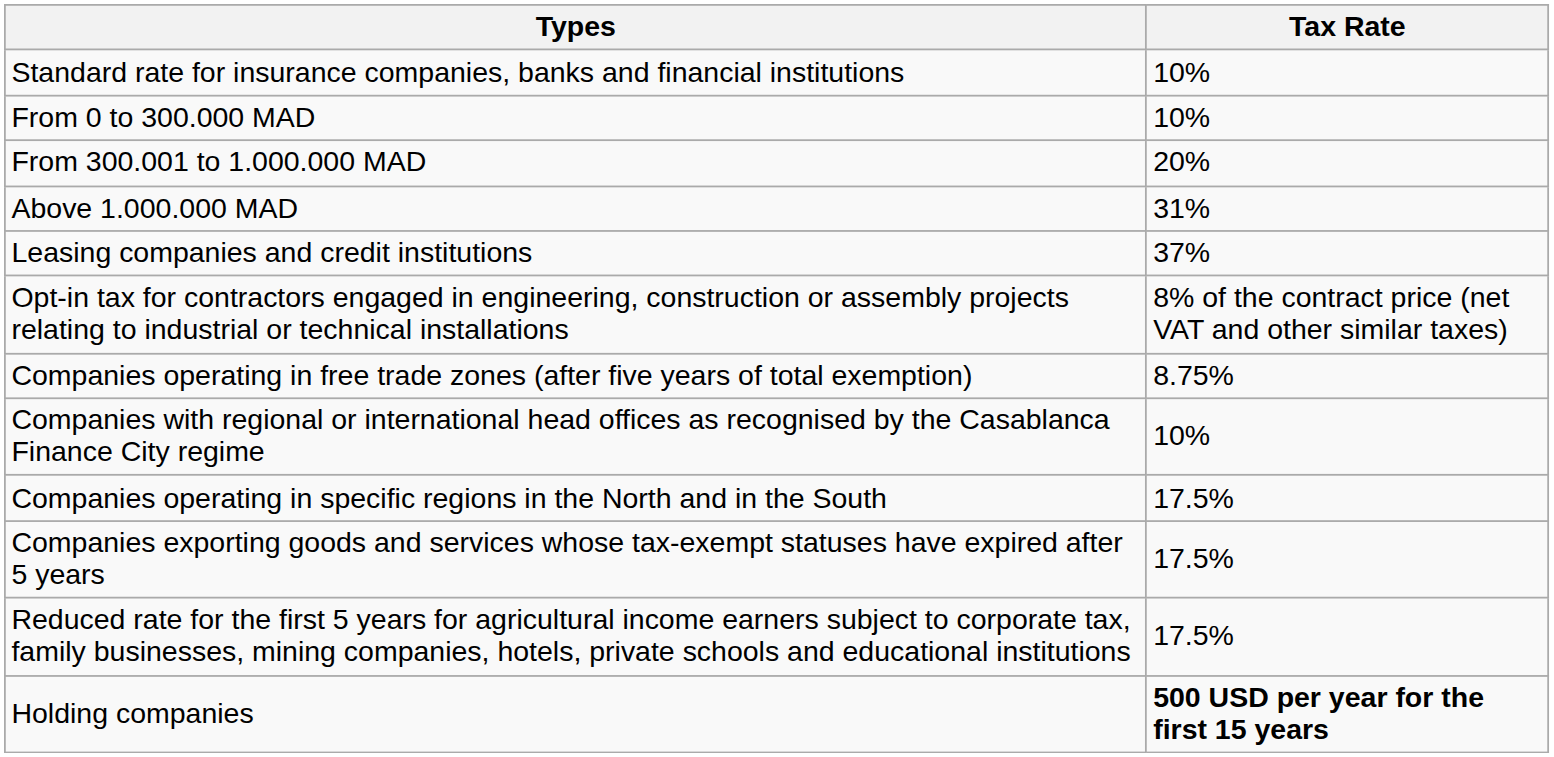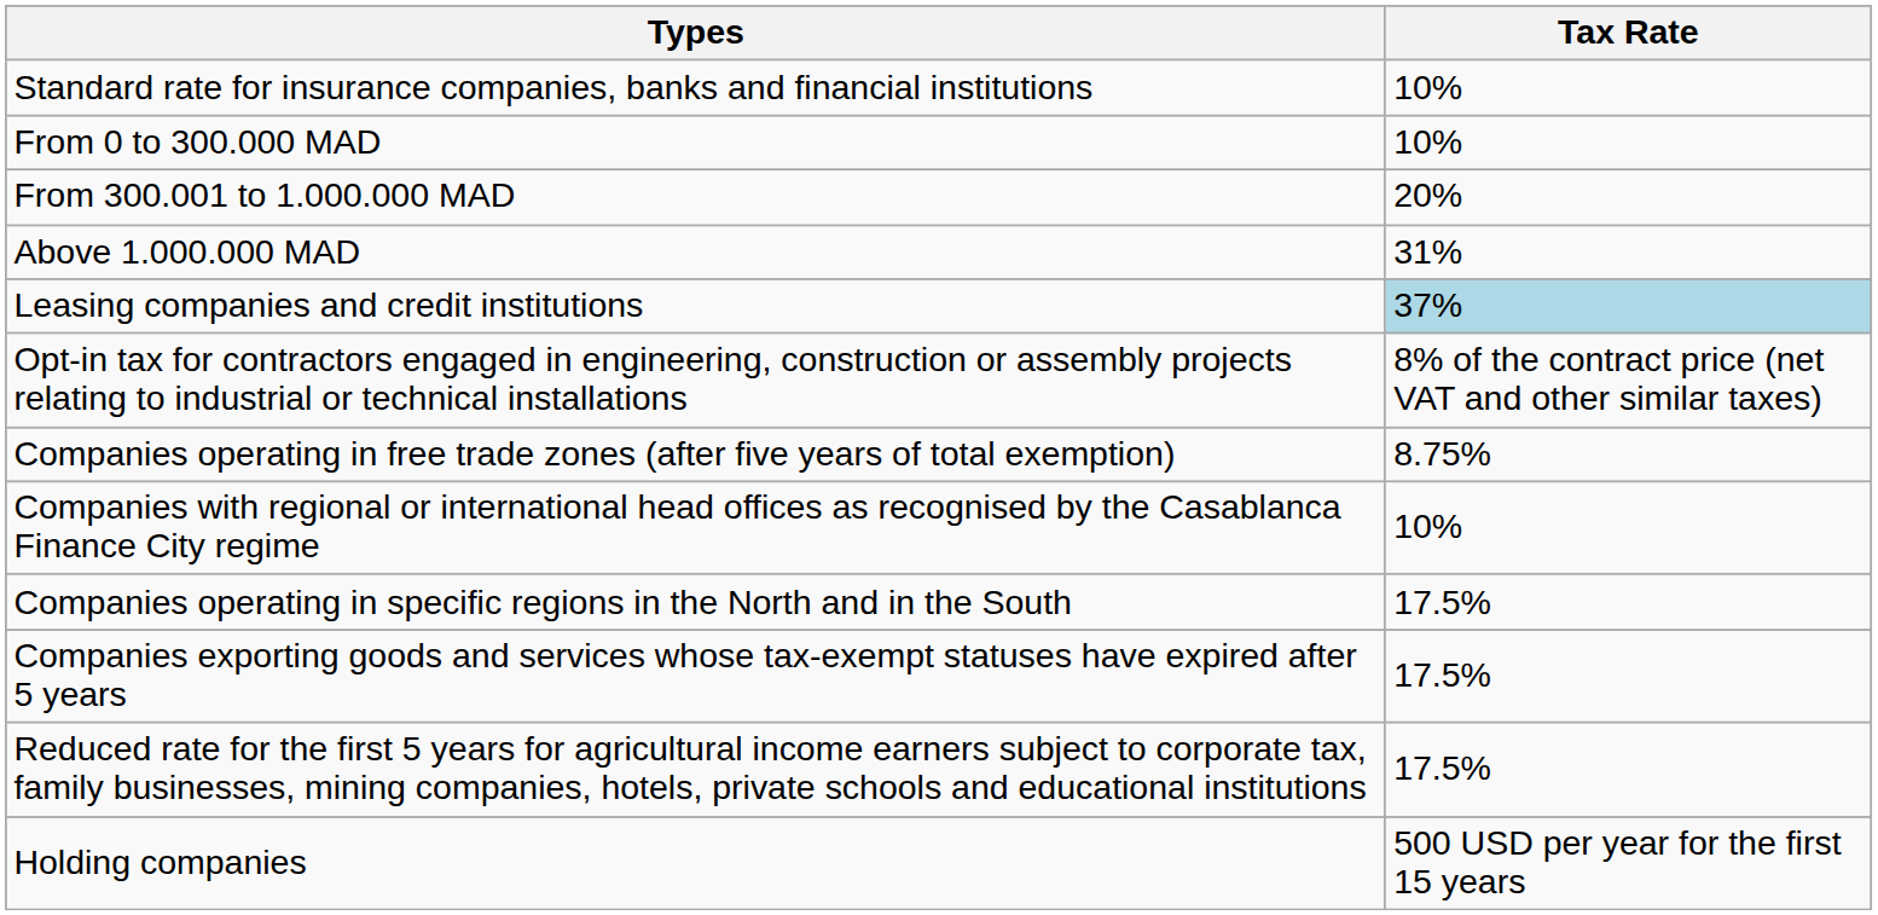Leasing companies and credit institutions | Tax Rate: no background -> lightblue background
Holding companies | Tax Rate: bold -> normal
